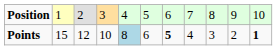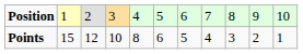Points | column 5: lightblue background -> no background
Points | column 7: bold -> normal
Points | column 11: bold -> normal
